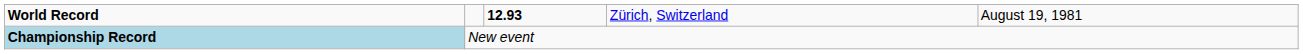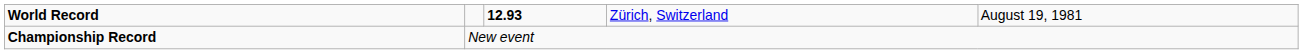Championship Record | column 1: lightblue background -> no background
